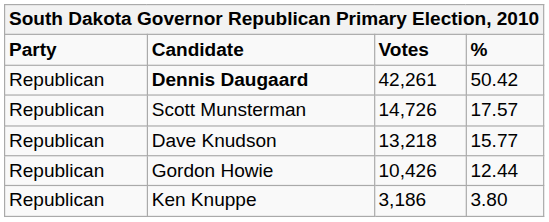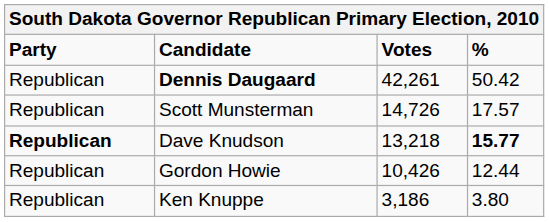Dave Knudson | Party: normal -> bold
Dave Knudson | %: normal -> bold
